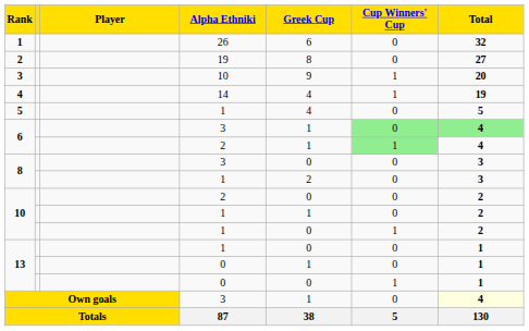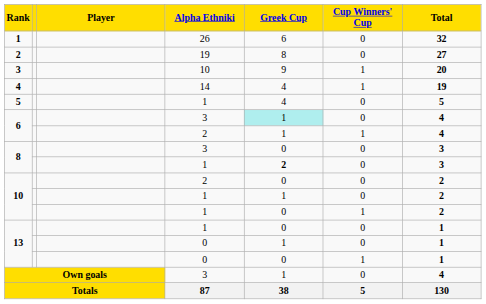6 / 3 | Greek Cup: no background -> paleturquoise background
6 / 3 | Cup Winners' Cup: lightgreen background -> no background
6 / 3 | Total: lightgreen background -> no background
6 / 2 | Cup Winners' Cup: lightgreen background -> no background
8 / 1 | Greek Cup: normal -> bold
Own goals | Total: lightyellow background -> no background
